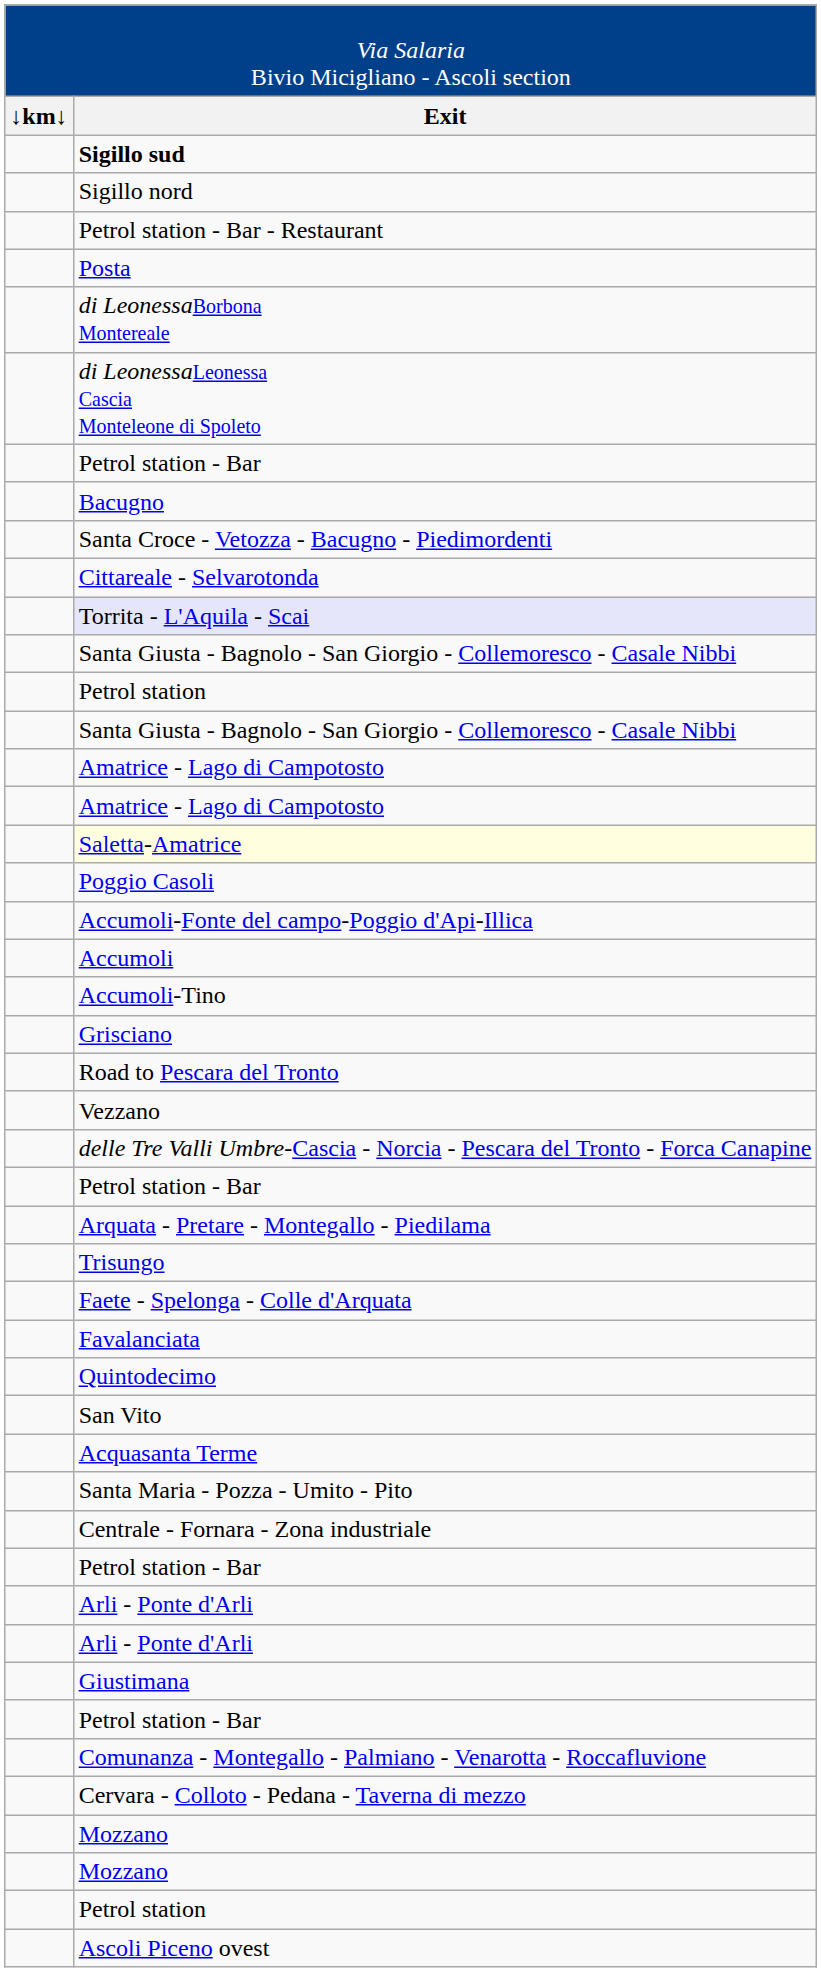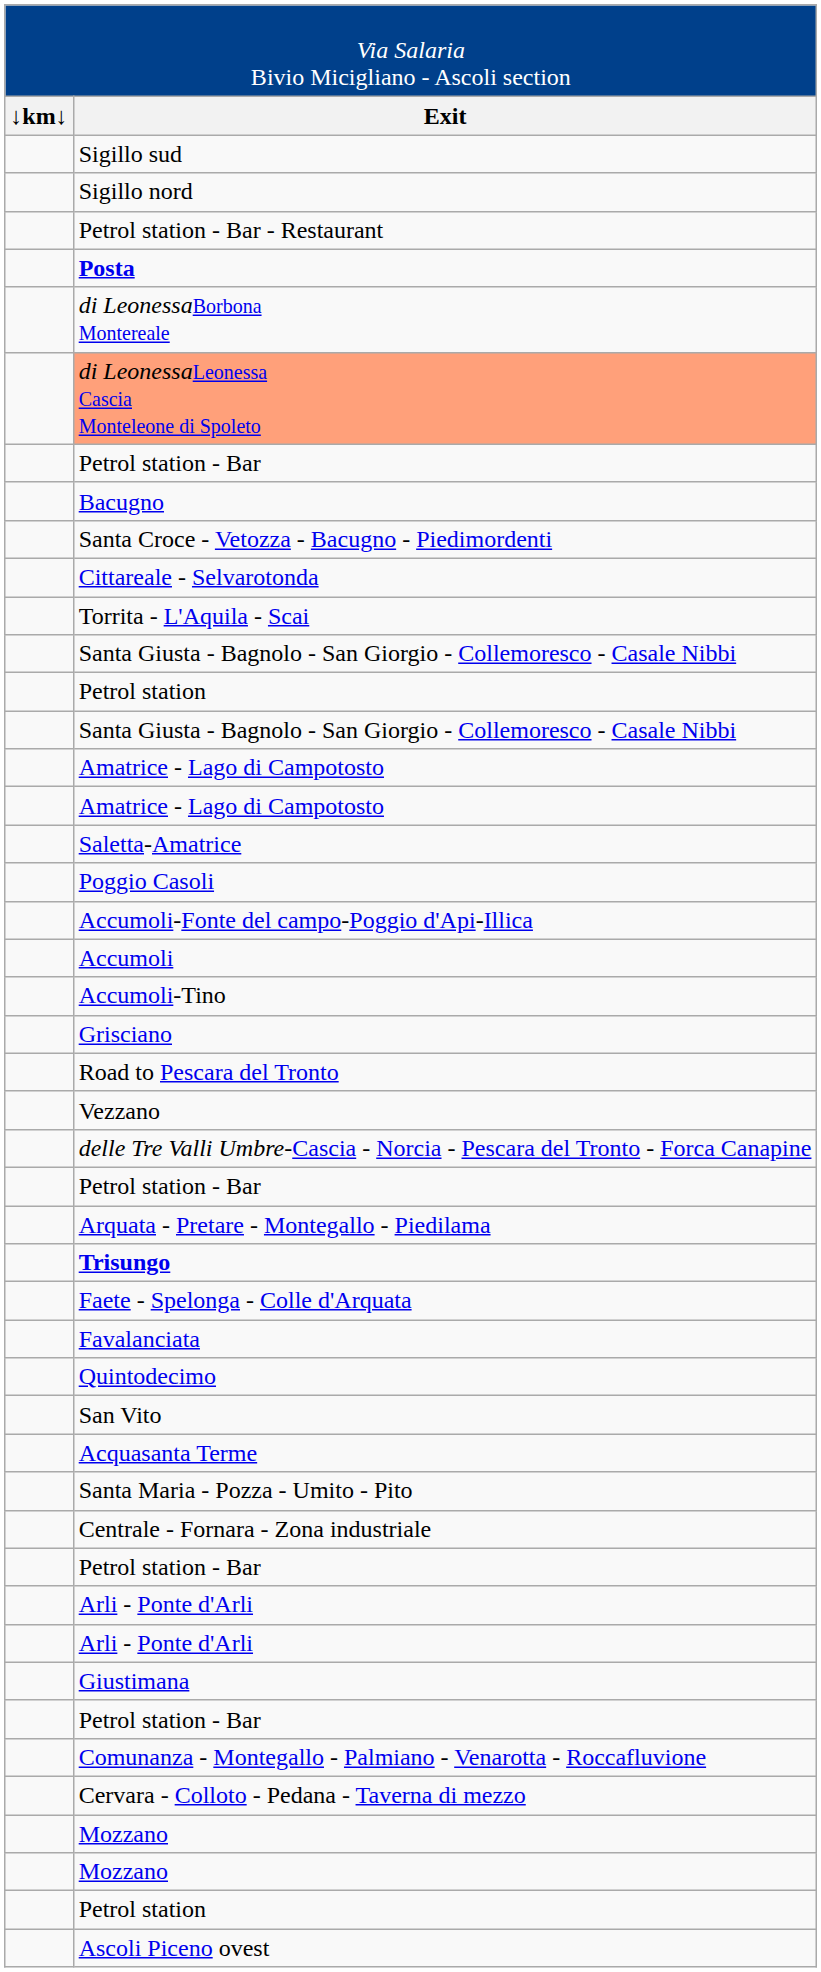Sigillo sud | column 2: bold -> normal
Posta | column 2: normal -> bold
di LeonessaLeonessa Cascia Monteleone di Spoleto | column 2: no background -> lightsalmon background
Torrita - L'Aquila - Scai | column 2: lavender background -> no background
Saletta-Amatrice | column 2: lightyellow background -> no background
Trisungo | column 2: normal -> bold
